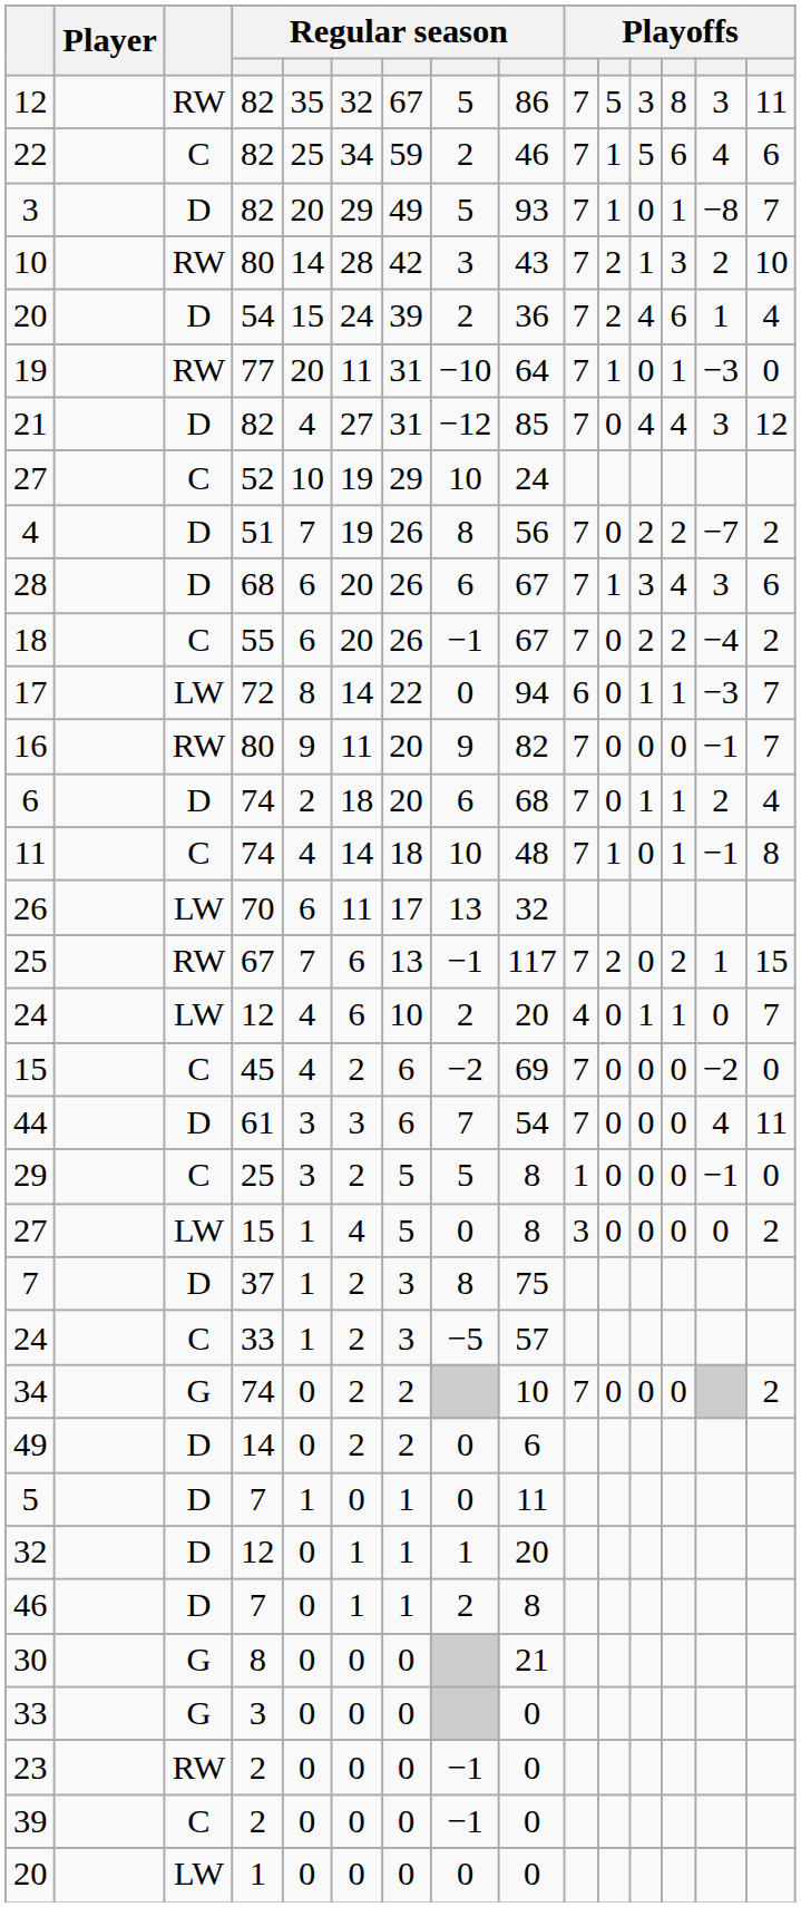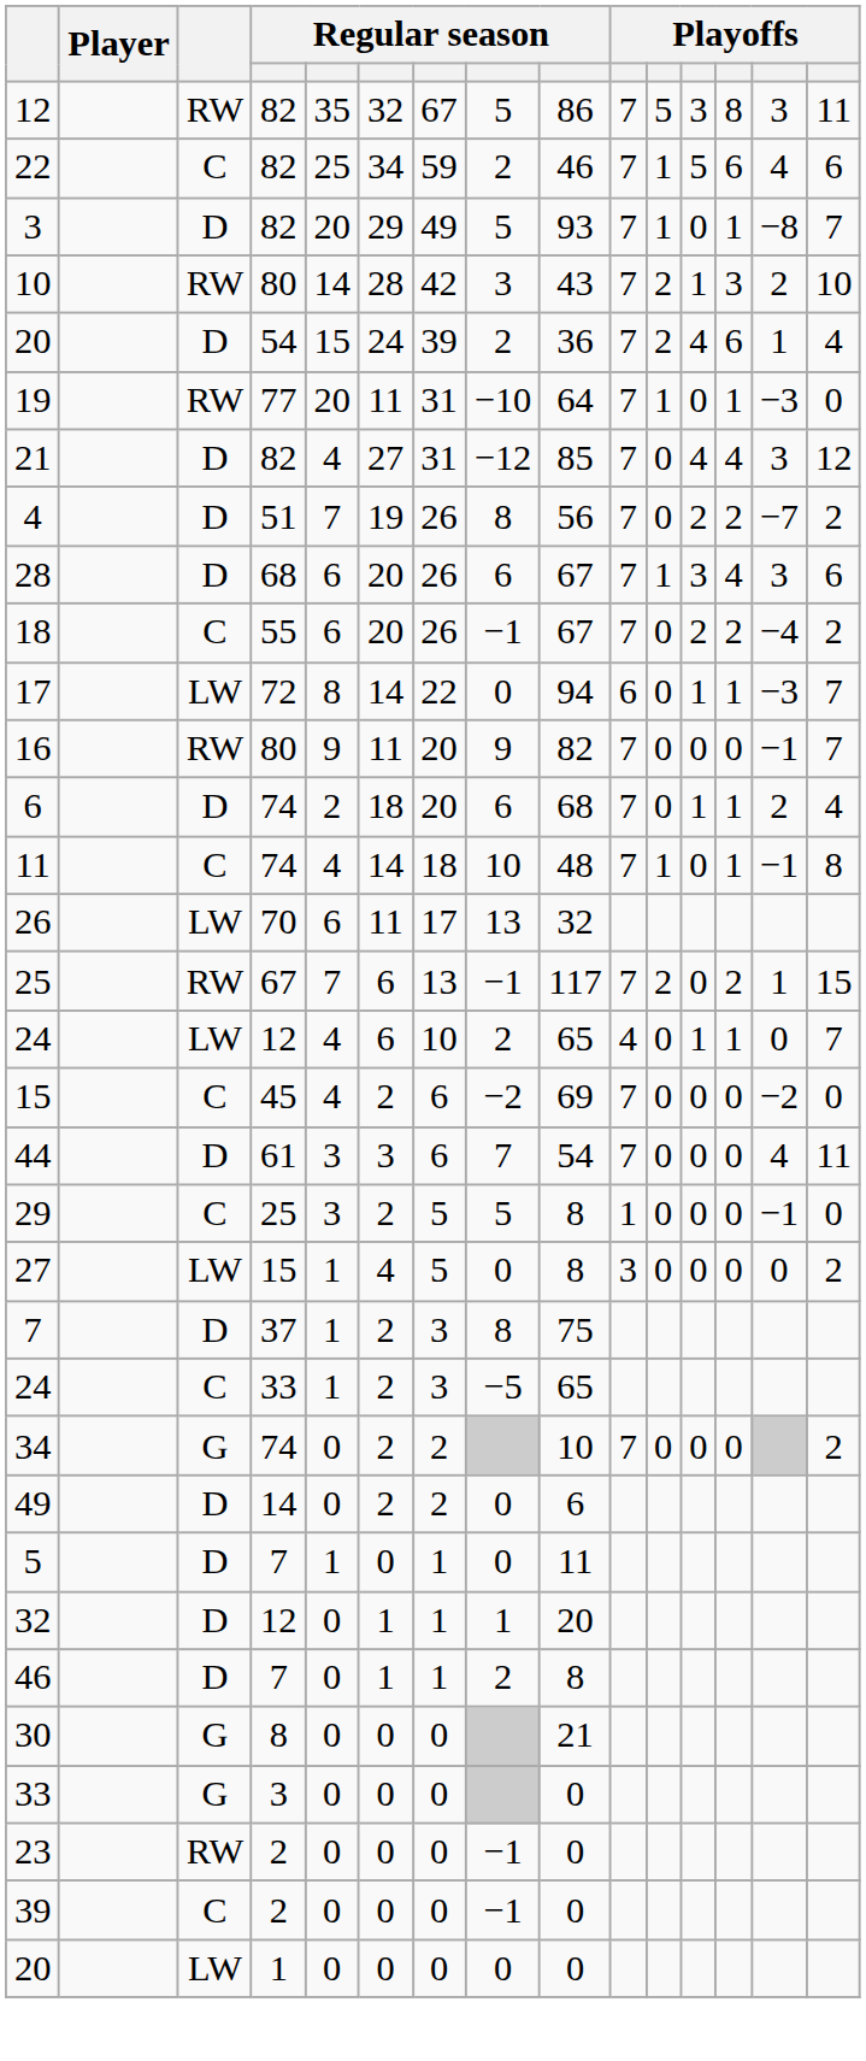- row: 27 | C | 52 | 10 | 19 | 29 | 10 | 24
24 / 12 | column 9: 20 -> 65
24 / 33 | column 9: 57 -> 65
